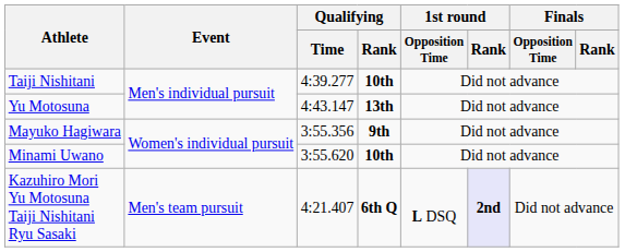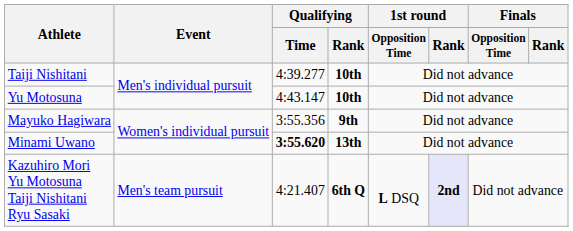Yu Motosuna | Qualifying / Rank: 13th -> 10th
Minami Uwano | Qualifying / Time: normal -> bold
Minami Uwano | Qualifying / Rank: 10th -> 13th
